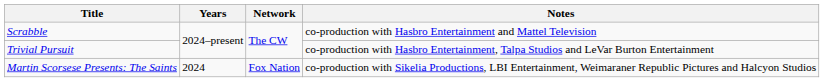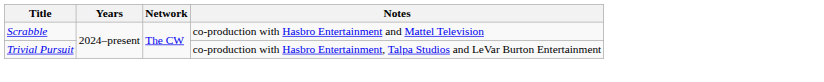- row: Martin Scorsese Presents: The Saints | 2024 | Fox Nation | co-production with Sikelia Productions, LBI Entertainment, Weimaraner Republic Pictures and Halcyon Studios
